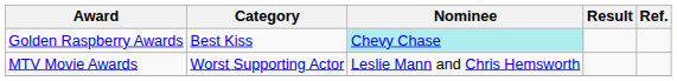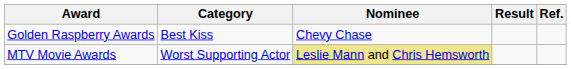Golden Raspberry Awards | Nominee: paleturquoise background -> no background
MTV Movie Awards | Nominee: no background -> khaki background
